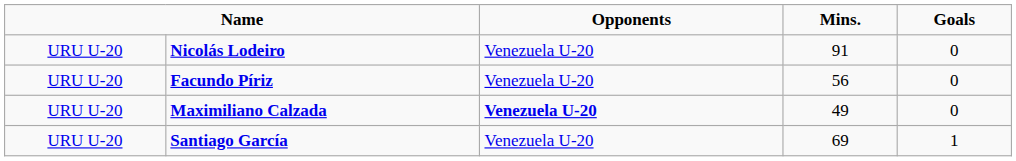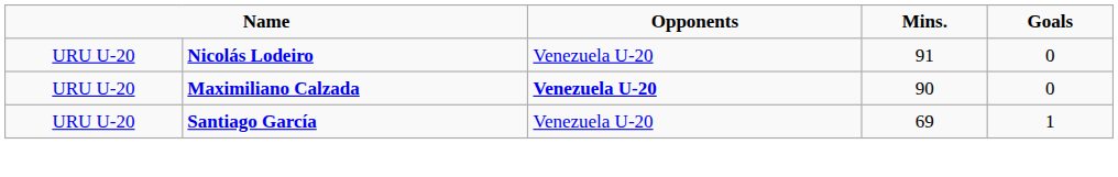- row: URU U-20 | Facundo Píriz | Venezuela U-20 | 56 | 0
Maximiliano Calzada | Mins.: 49 -> 90
